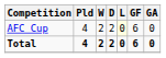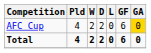AFC Cup | L: lightyellow background -> no background
AFC Cup | GA: no background -> gold background
